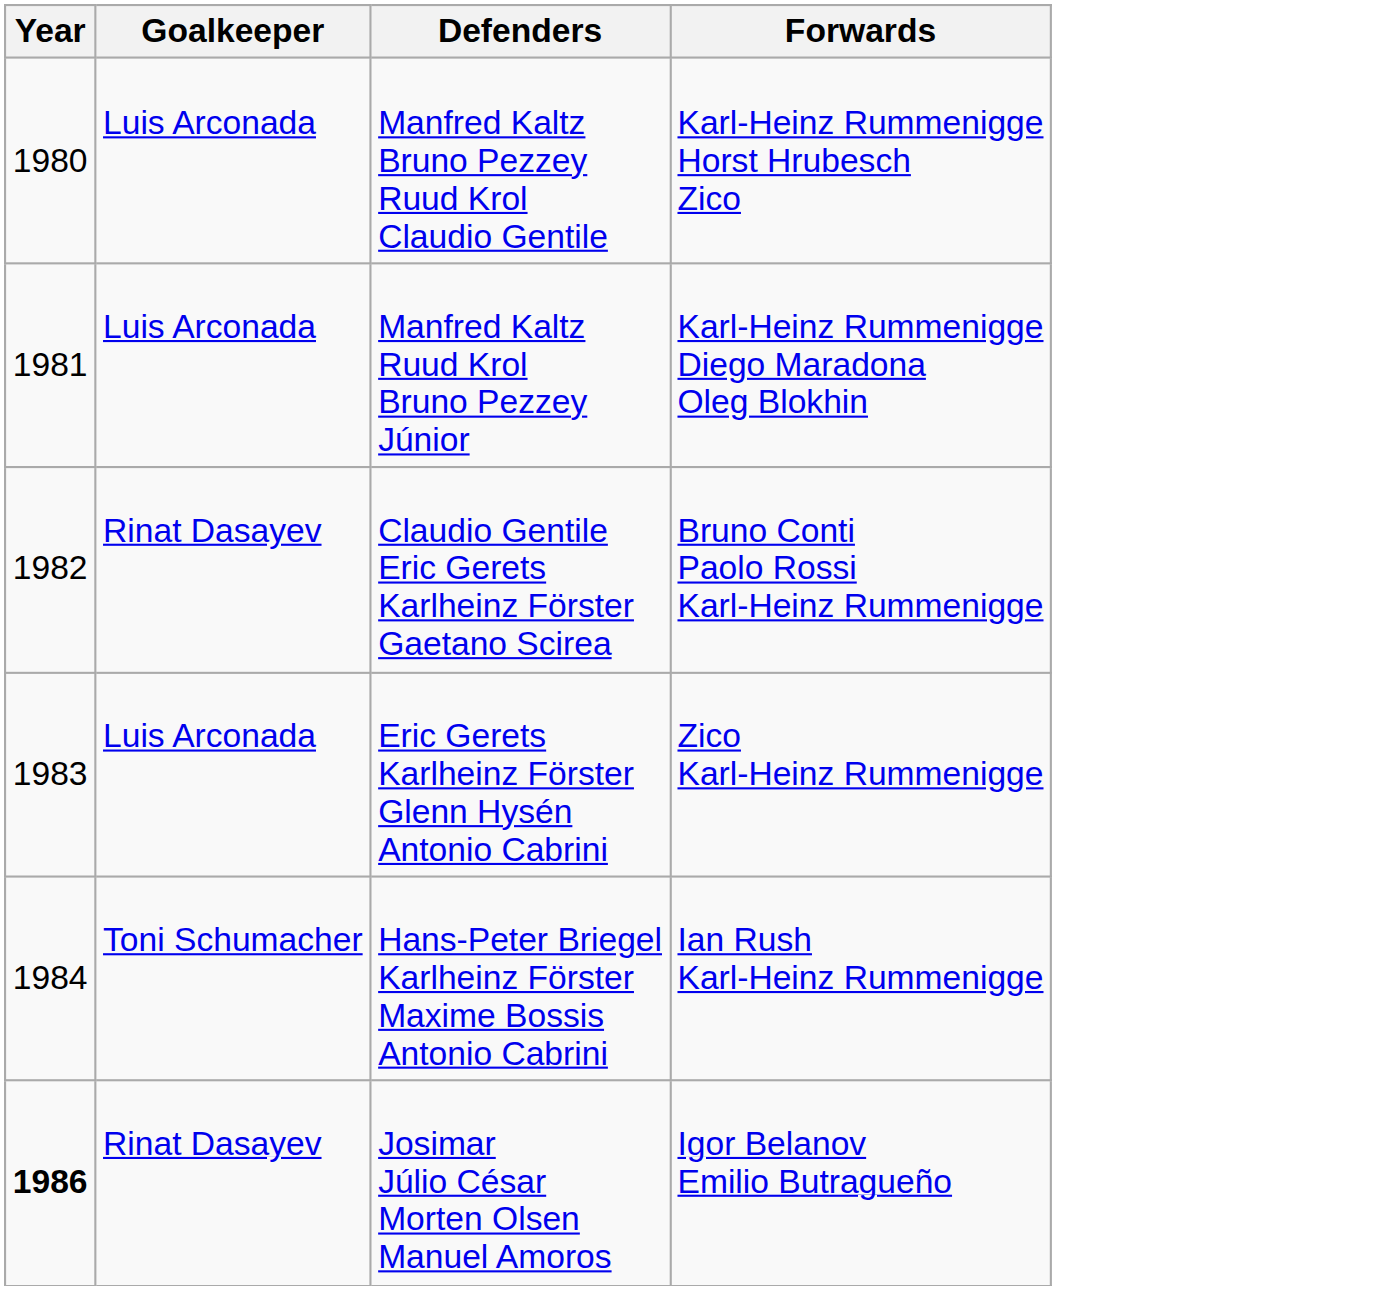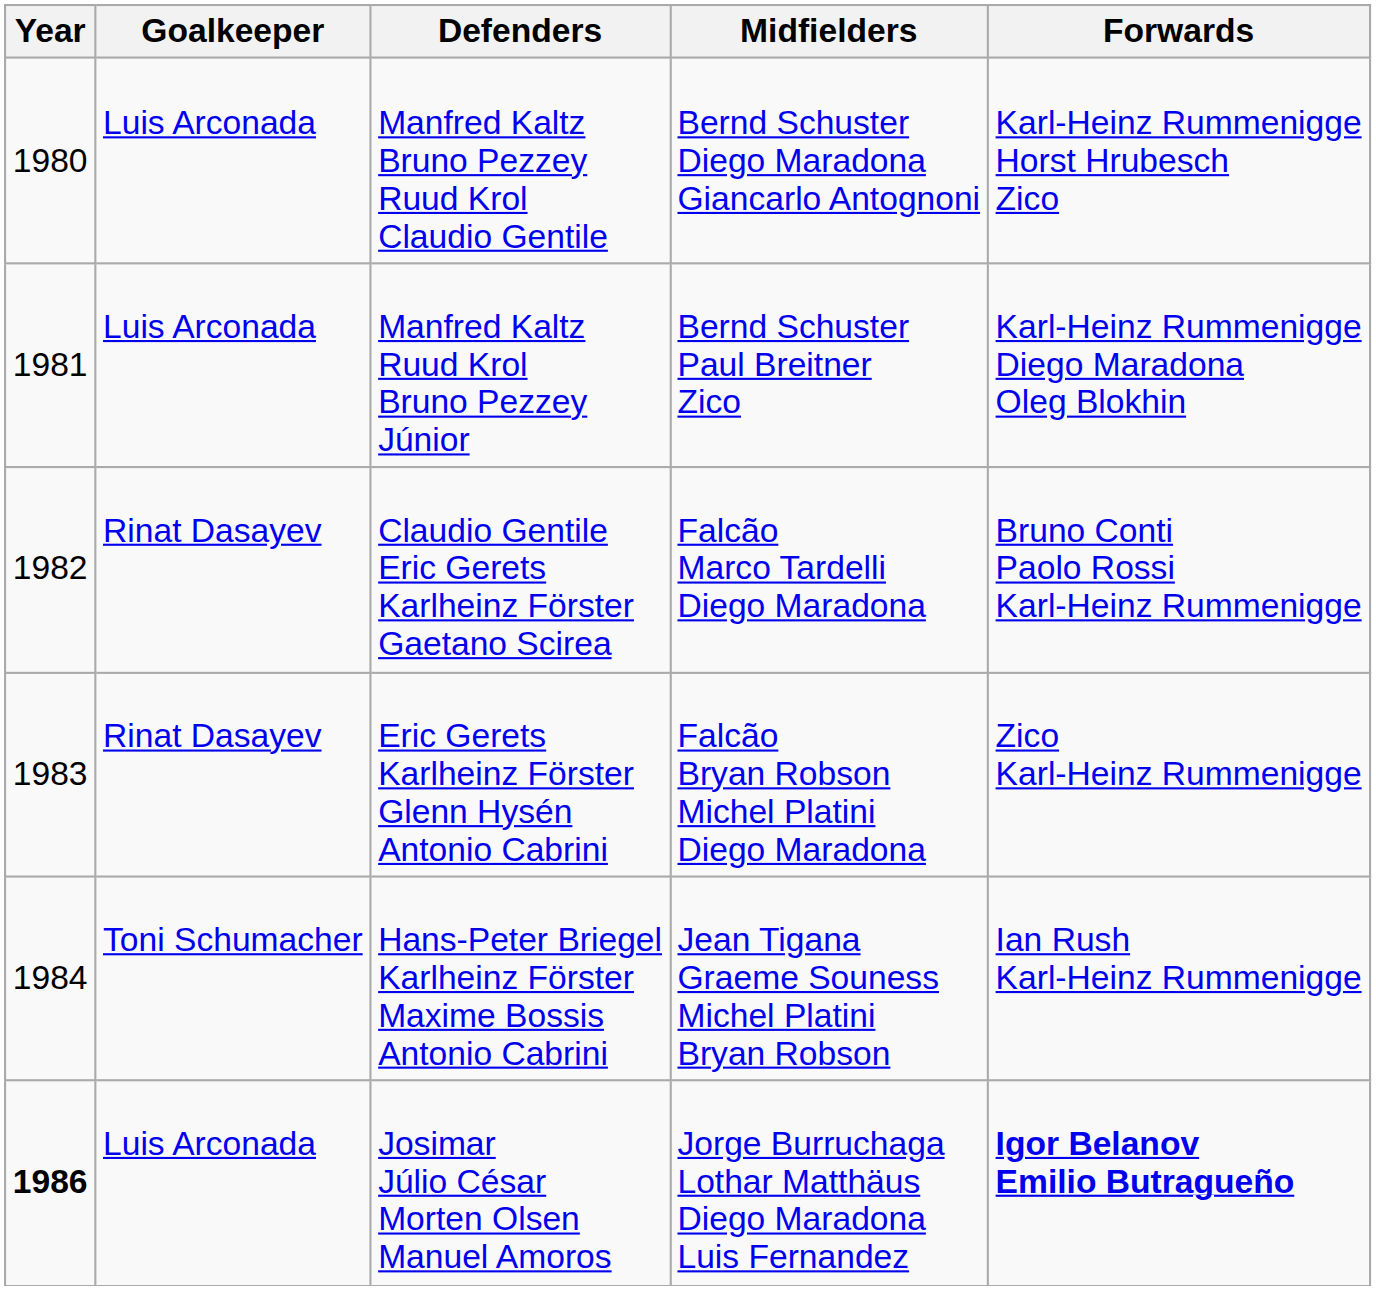+ column: Midfielders | Bernd Schuster Diego Maradona Giancarlo Antognoni | Bernd Schuster Paul Breitner Zico | Falcão Marco Tardelli Diego Maradona | Falcão Bryan Robson Michel Platini Diego Maradona | Jean Tigana Graeme Souness Michel Platini Bryan Robson | Jorge Burruchaga Lothar Matthäus Diego Maradona Luis Fernandez
Eric Gerets Karlheinz Förster Glenn Hysén Antonio Cabrini | Goalkeeper: Luis Arconada -> Rinat Dasayev
Josimar Júlio César Morten Olsen Manuel Amoros | Goalkeeper: Rinat Dasayev -> Luis Arconada
Josimar Júlio César Morten Olsen Manuel Amoros | Forwards: normal -> bold
